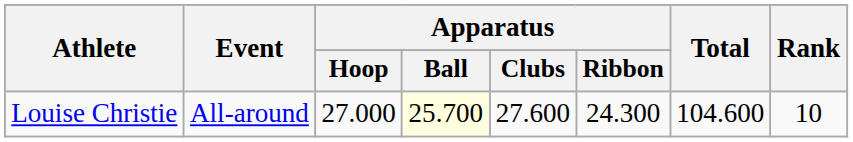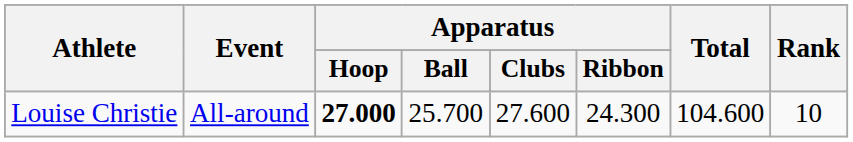row 3 | Apparatus / Hoop: normal -> bold
row 3 | Apparatus / Ball: lightyellow background -> no background
